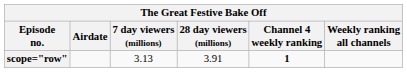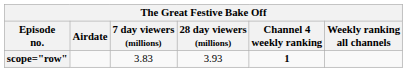scope="row" | 7 day viewers (millions): 3.13 -> 3.83
scope="row" | 28 day viewers (millions): 3.91 -> 3.93
